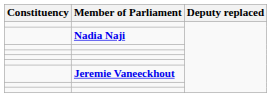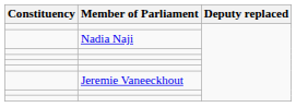Nadia Naji | Member of Parliament: bold -> normal
Jeremie Vaneeckhout | Member of Parliament: bold -> normal
